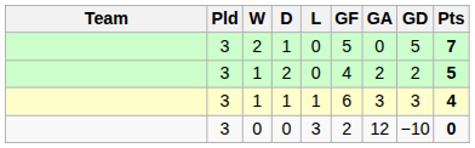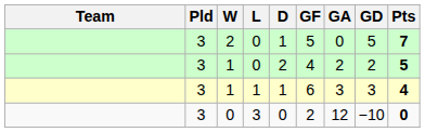columns swapped: D <-> L
